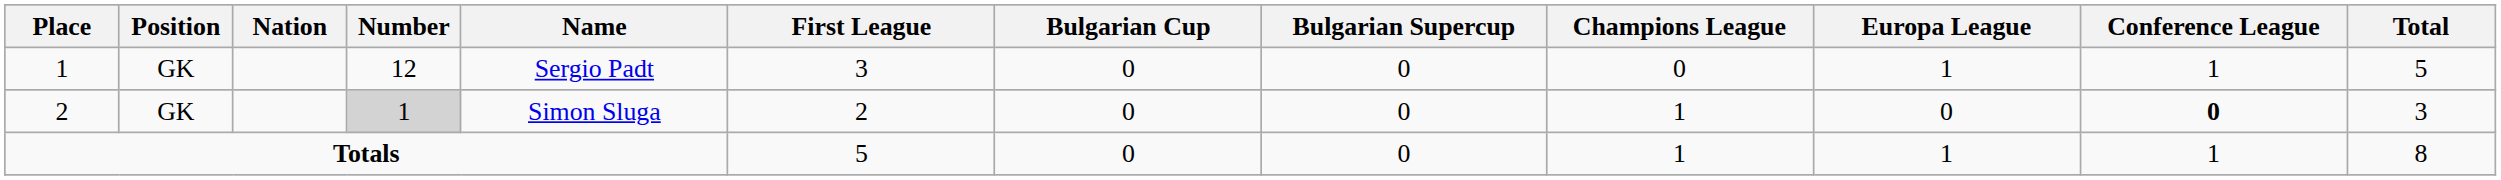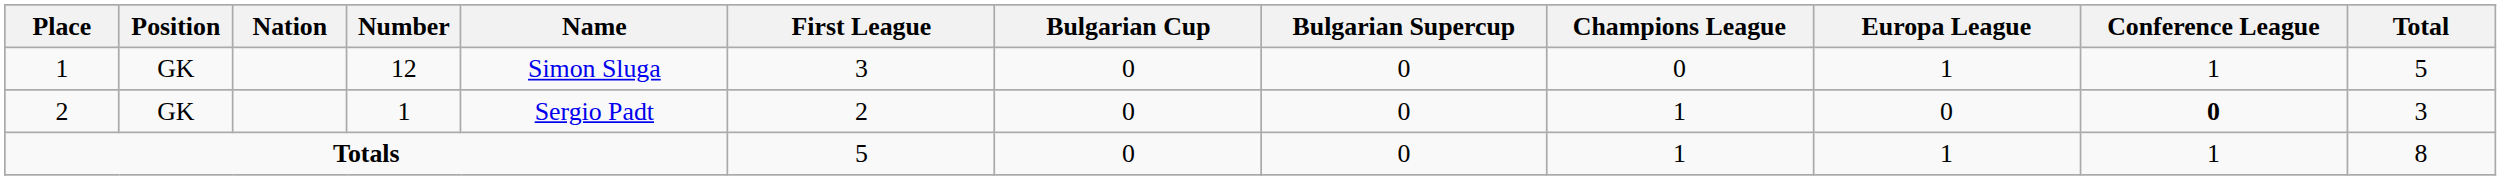row 2 | Name: Sergio Padt -> Simon Sluga
row 3 | Number: lightgrey background -> no background
row 3 | Name: Simon Sluga -> Sergio Padt
